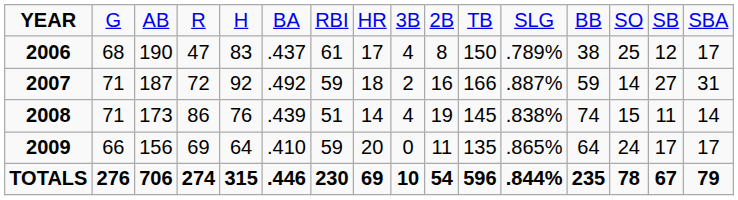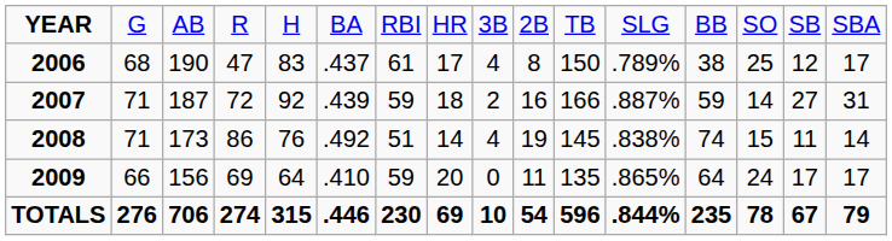2007 | column 6: .492 -> .439
2008 | column 6: .439 -> .492
